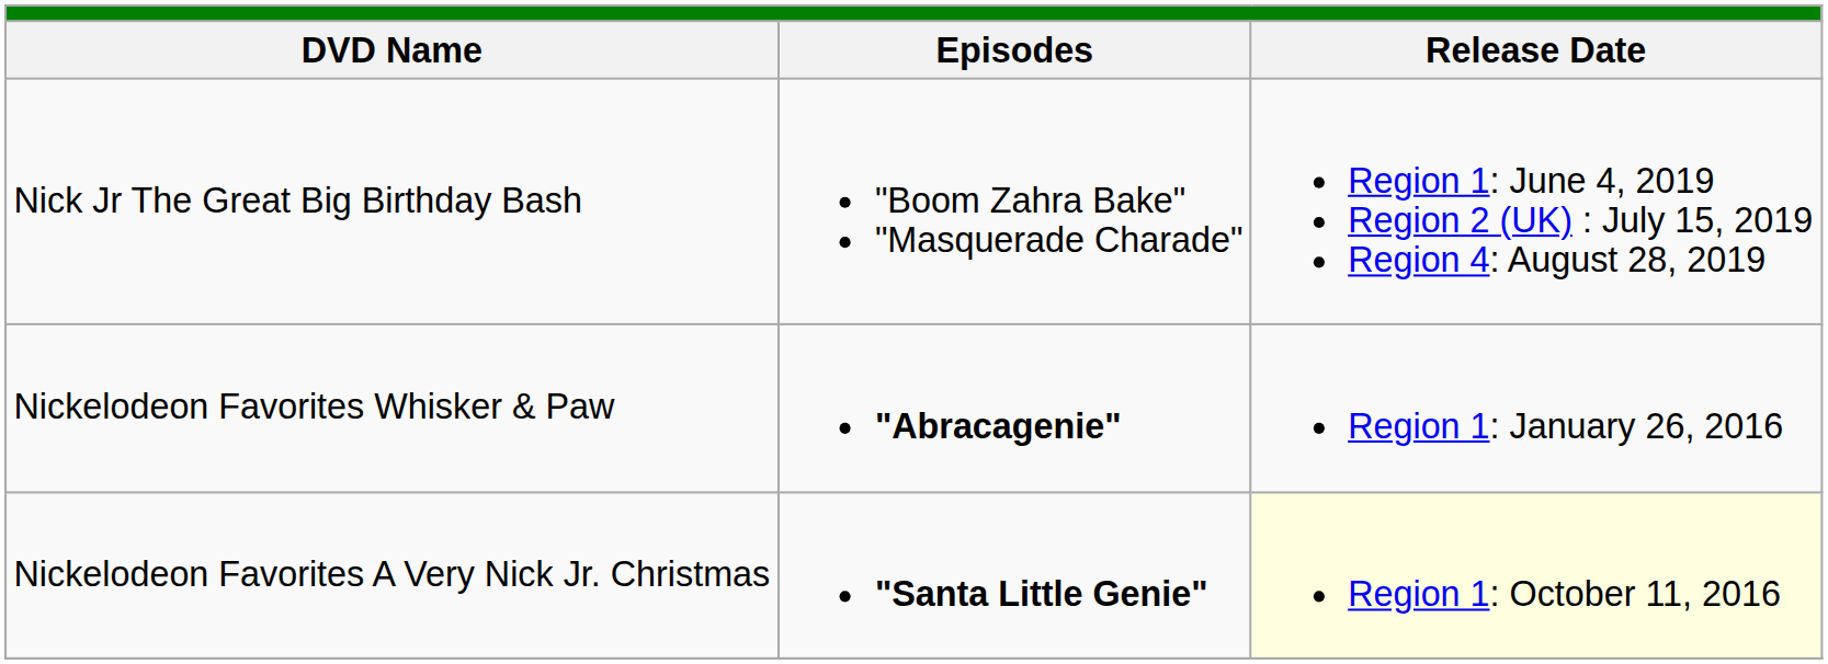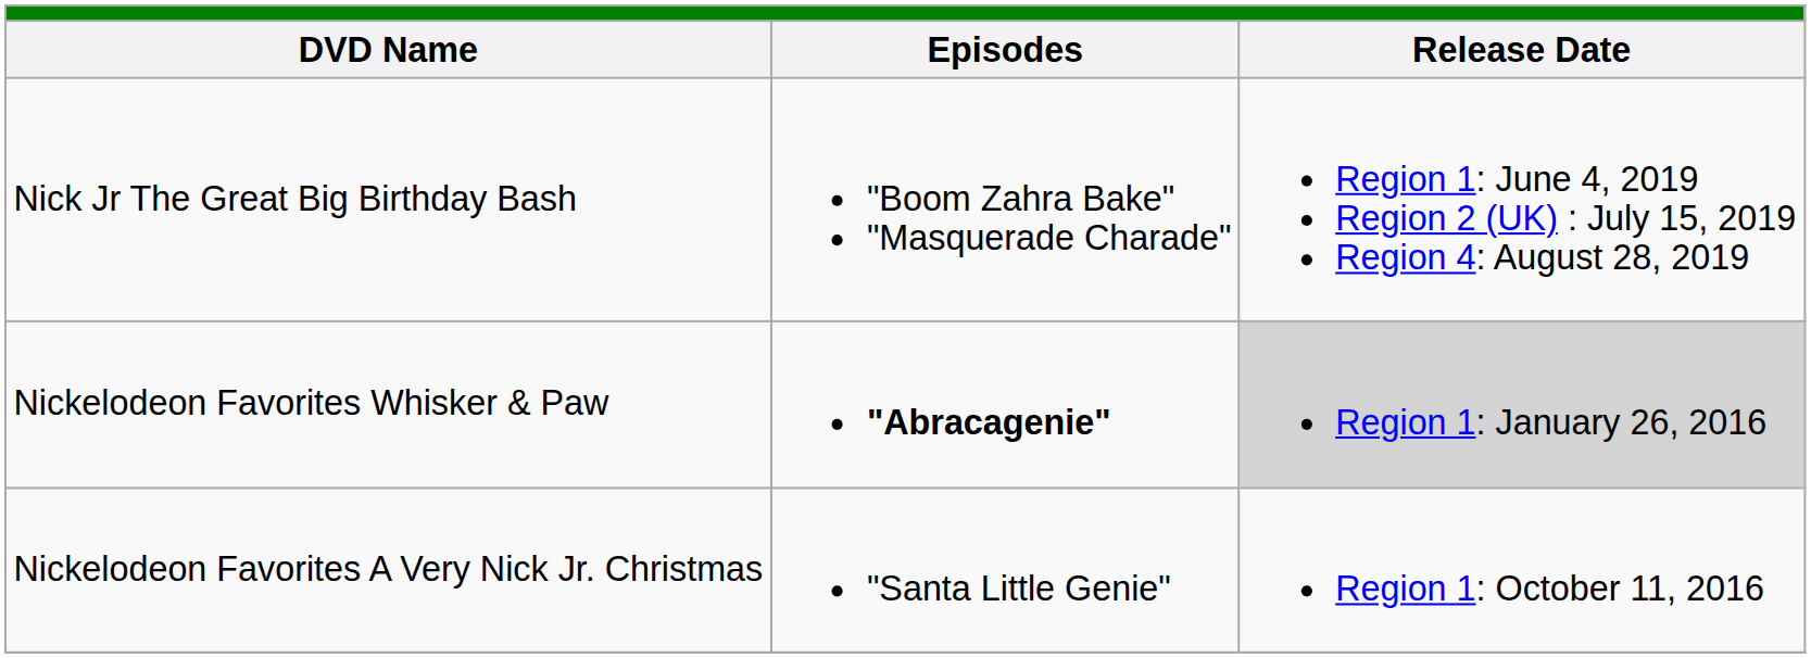Nickelodeon Favorites Whisker & Paw | column 3: no background -> lightgrey background
Nickelodeon Favorites A Very Nick Jr. Christmas | column 2: bold -> normal
Nickelodeon Favorites A Very Nick Jr. Christmas | column 3: lightyellow background -> no background
